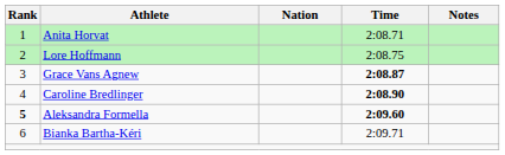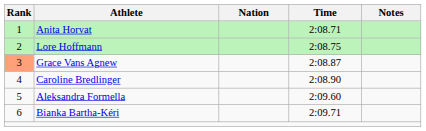Grace Vans Agnew | Rank: no background -> lightsalmon background
Grace Vans Agnew | Time: bold -> normal
Caroline Bredlinger | Time: bold -> normal
Aleksandra Formella | Rank: bold -> normal
Aleksandra Formella | Time: bold -> normal
